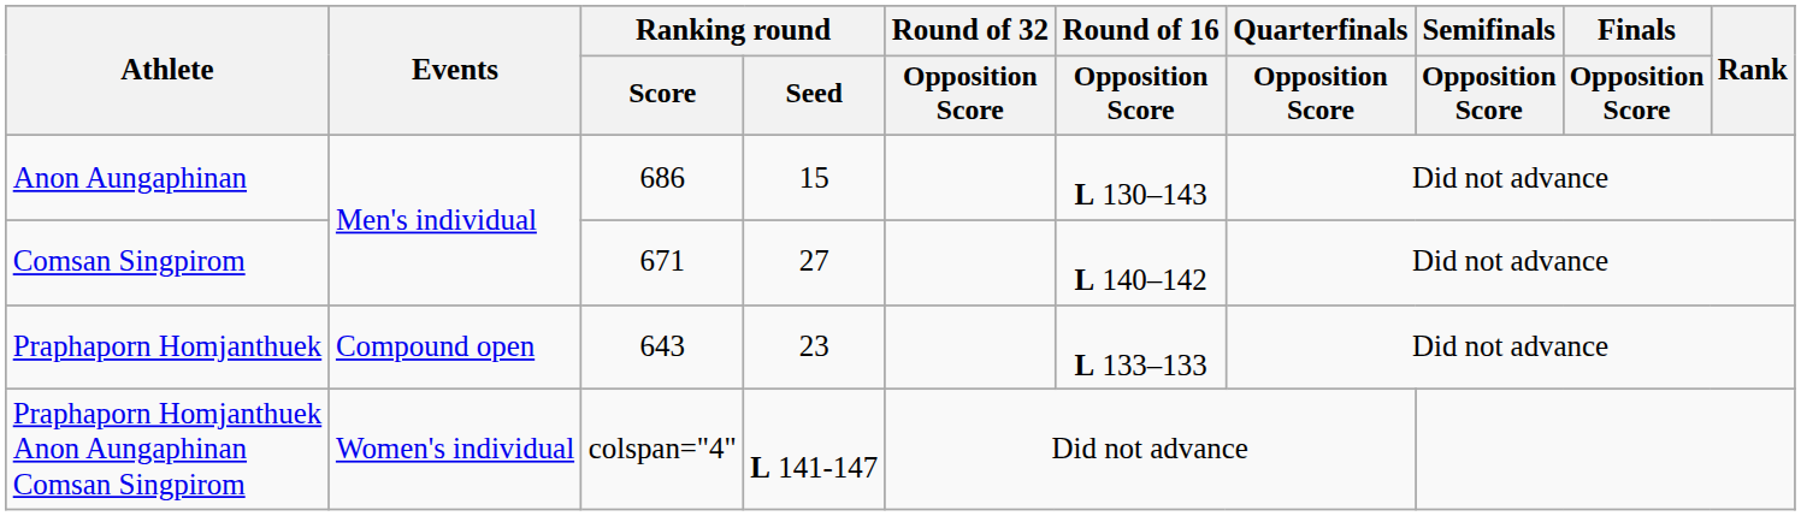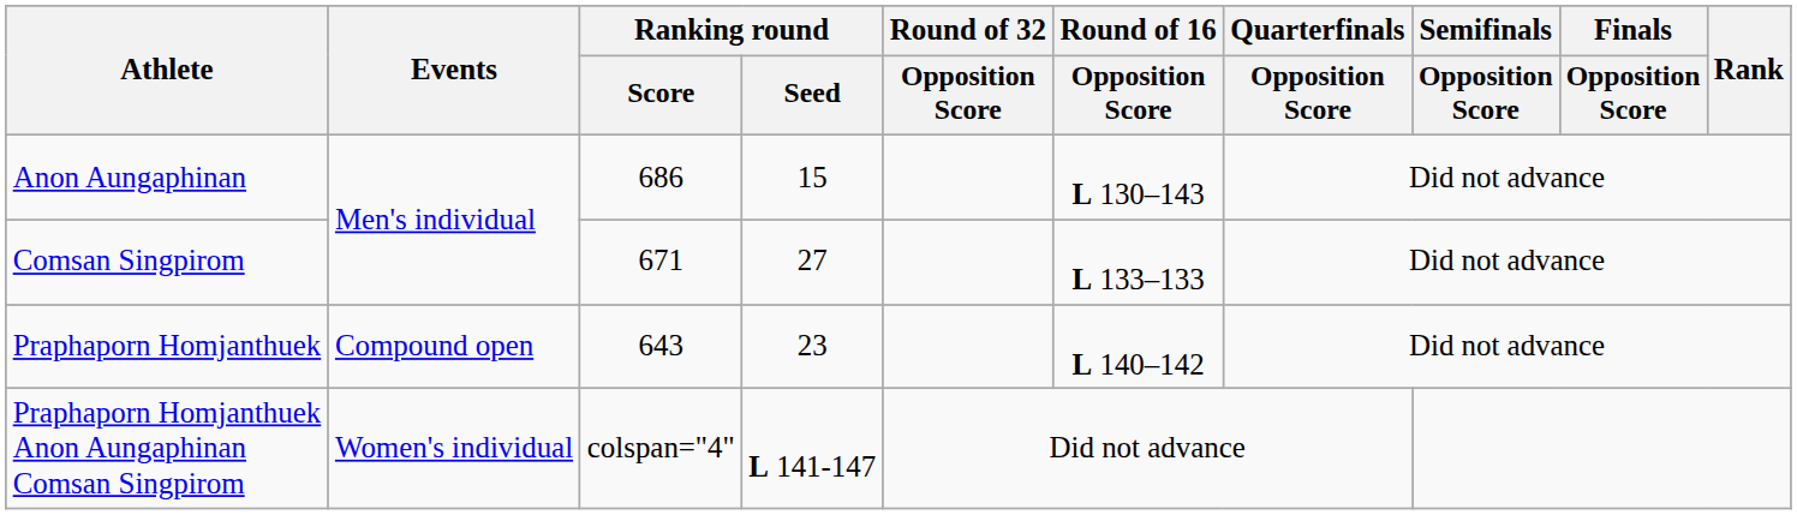Comsan Singpirom | Round of 16 / Opposition Score: L 140–142 -> L 133–133
Praphaporn Homjanthuek | Round of 16 / Opposition Score: L 133–133 -> L 140–142
